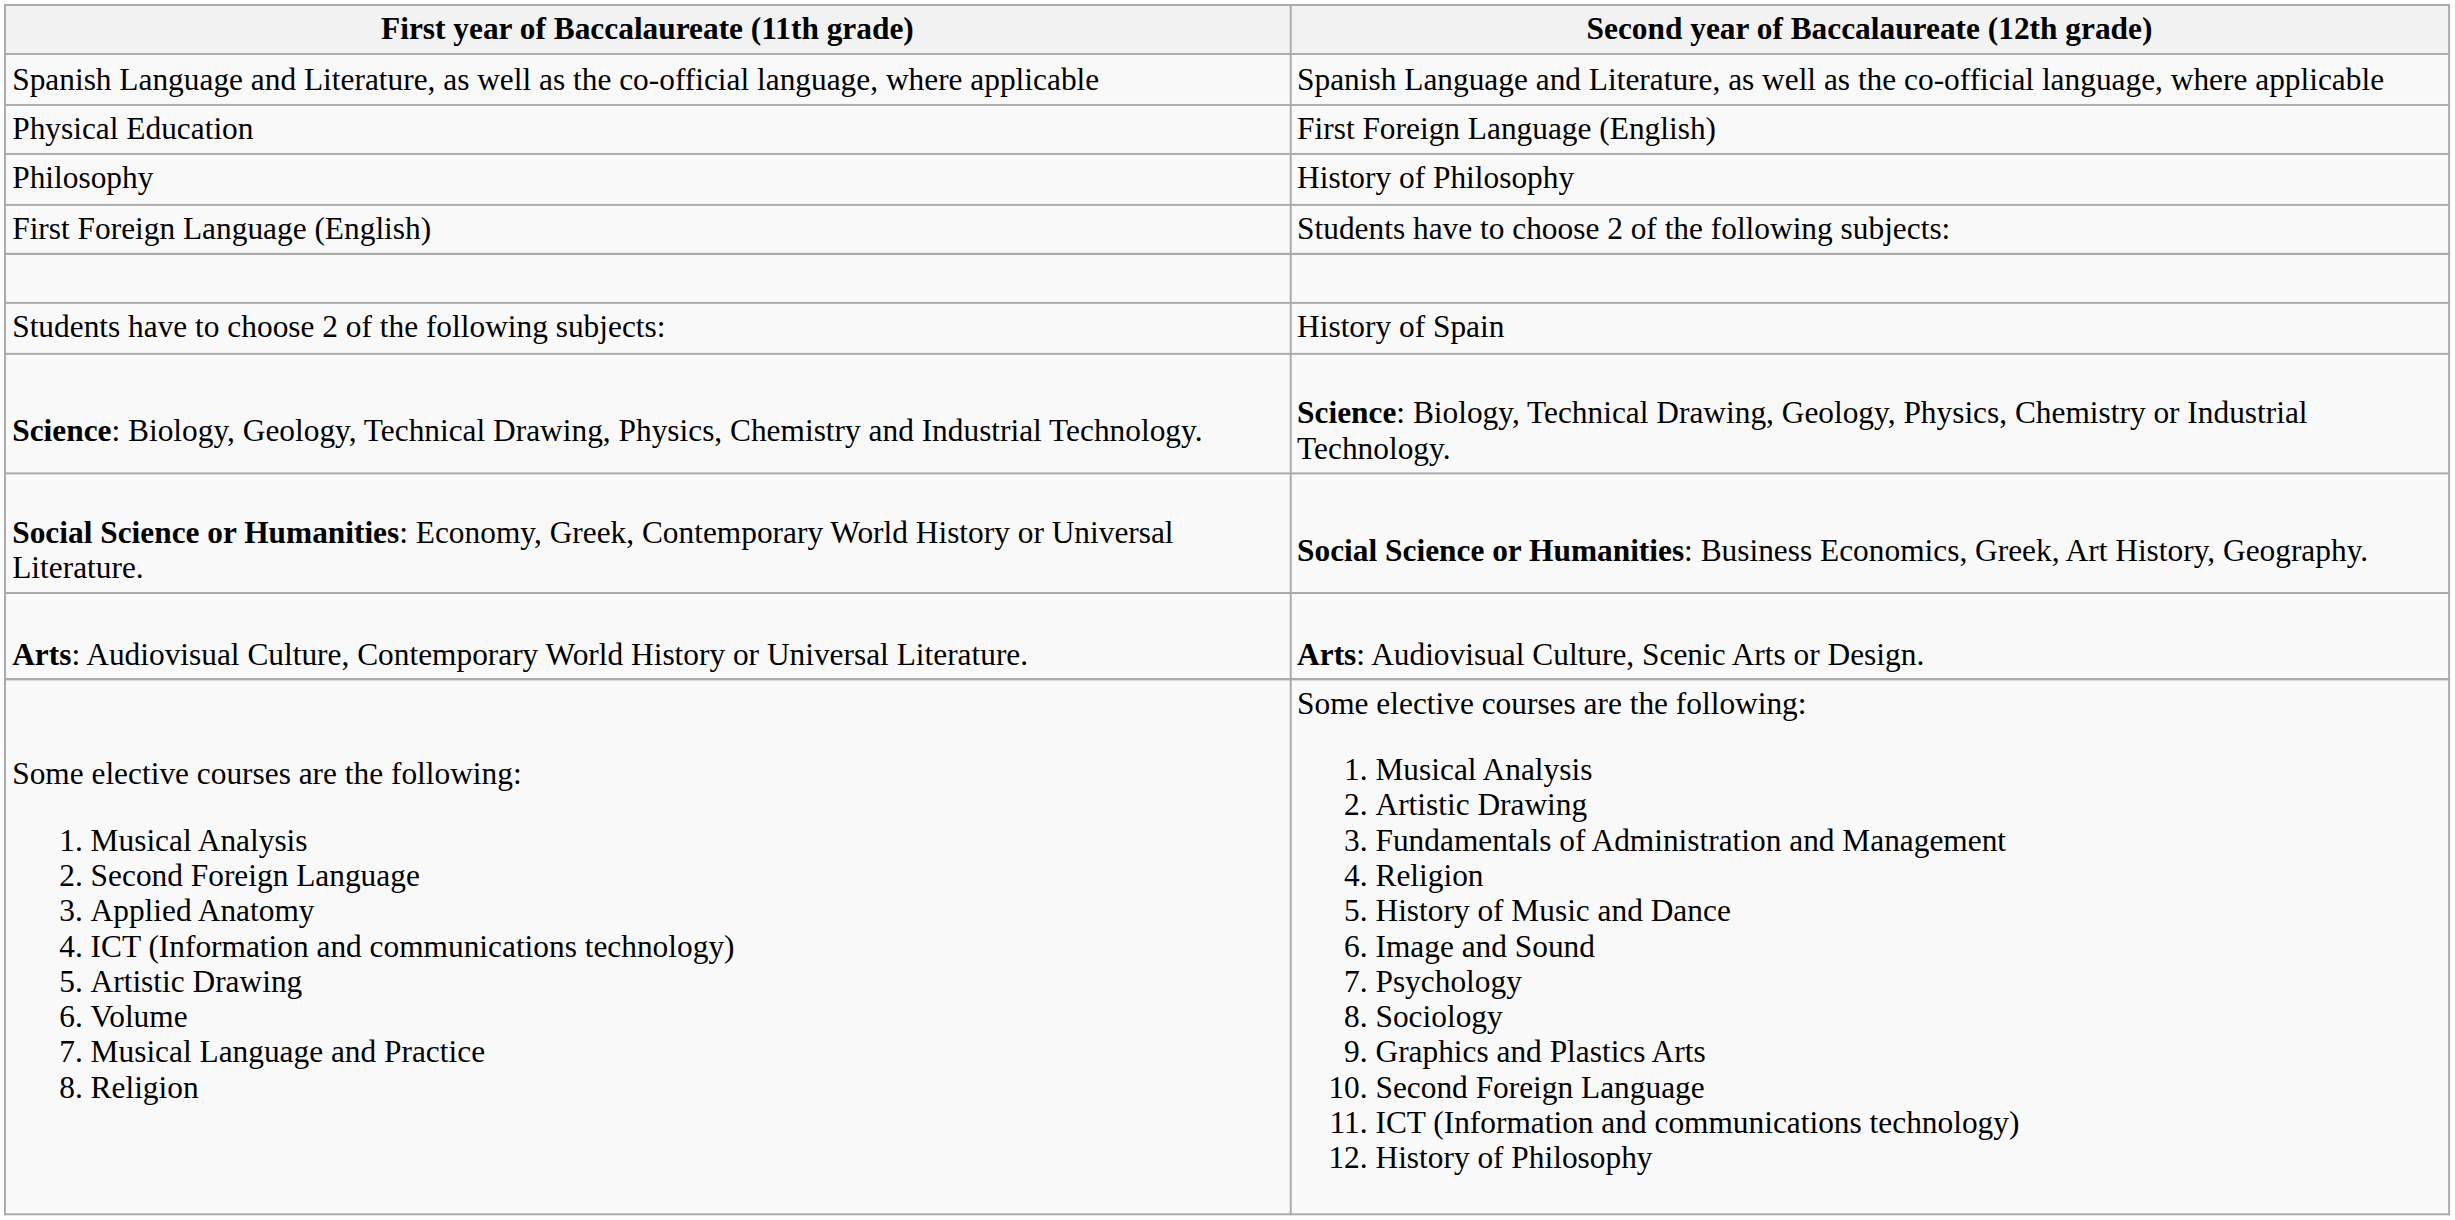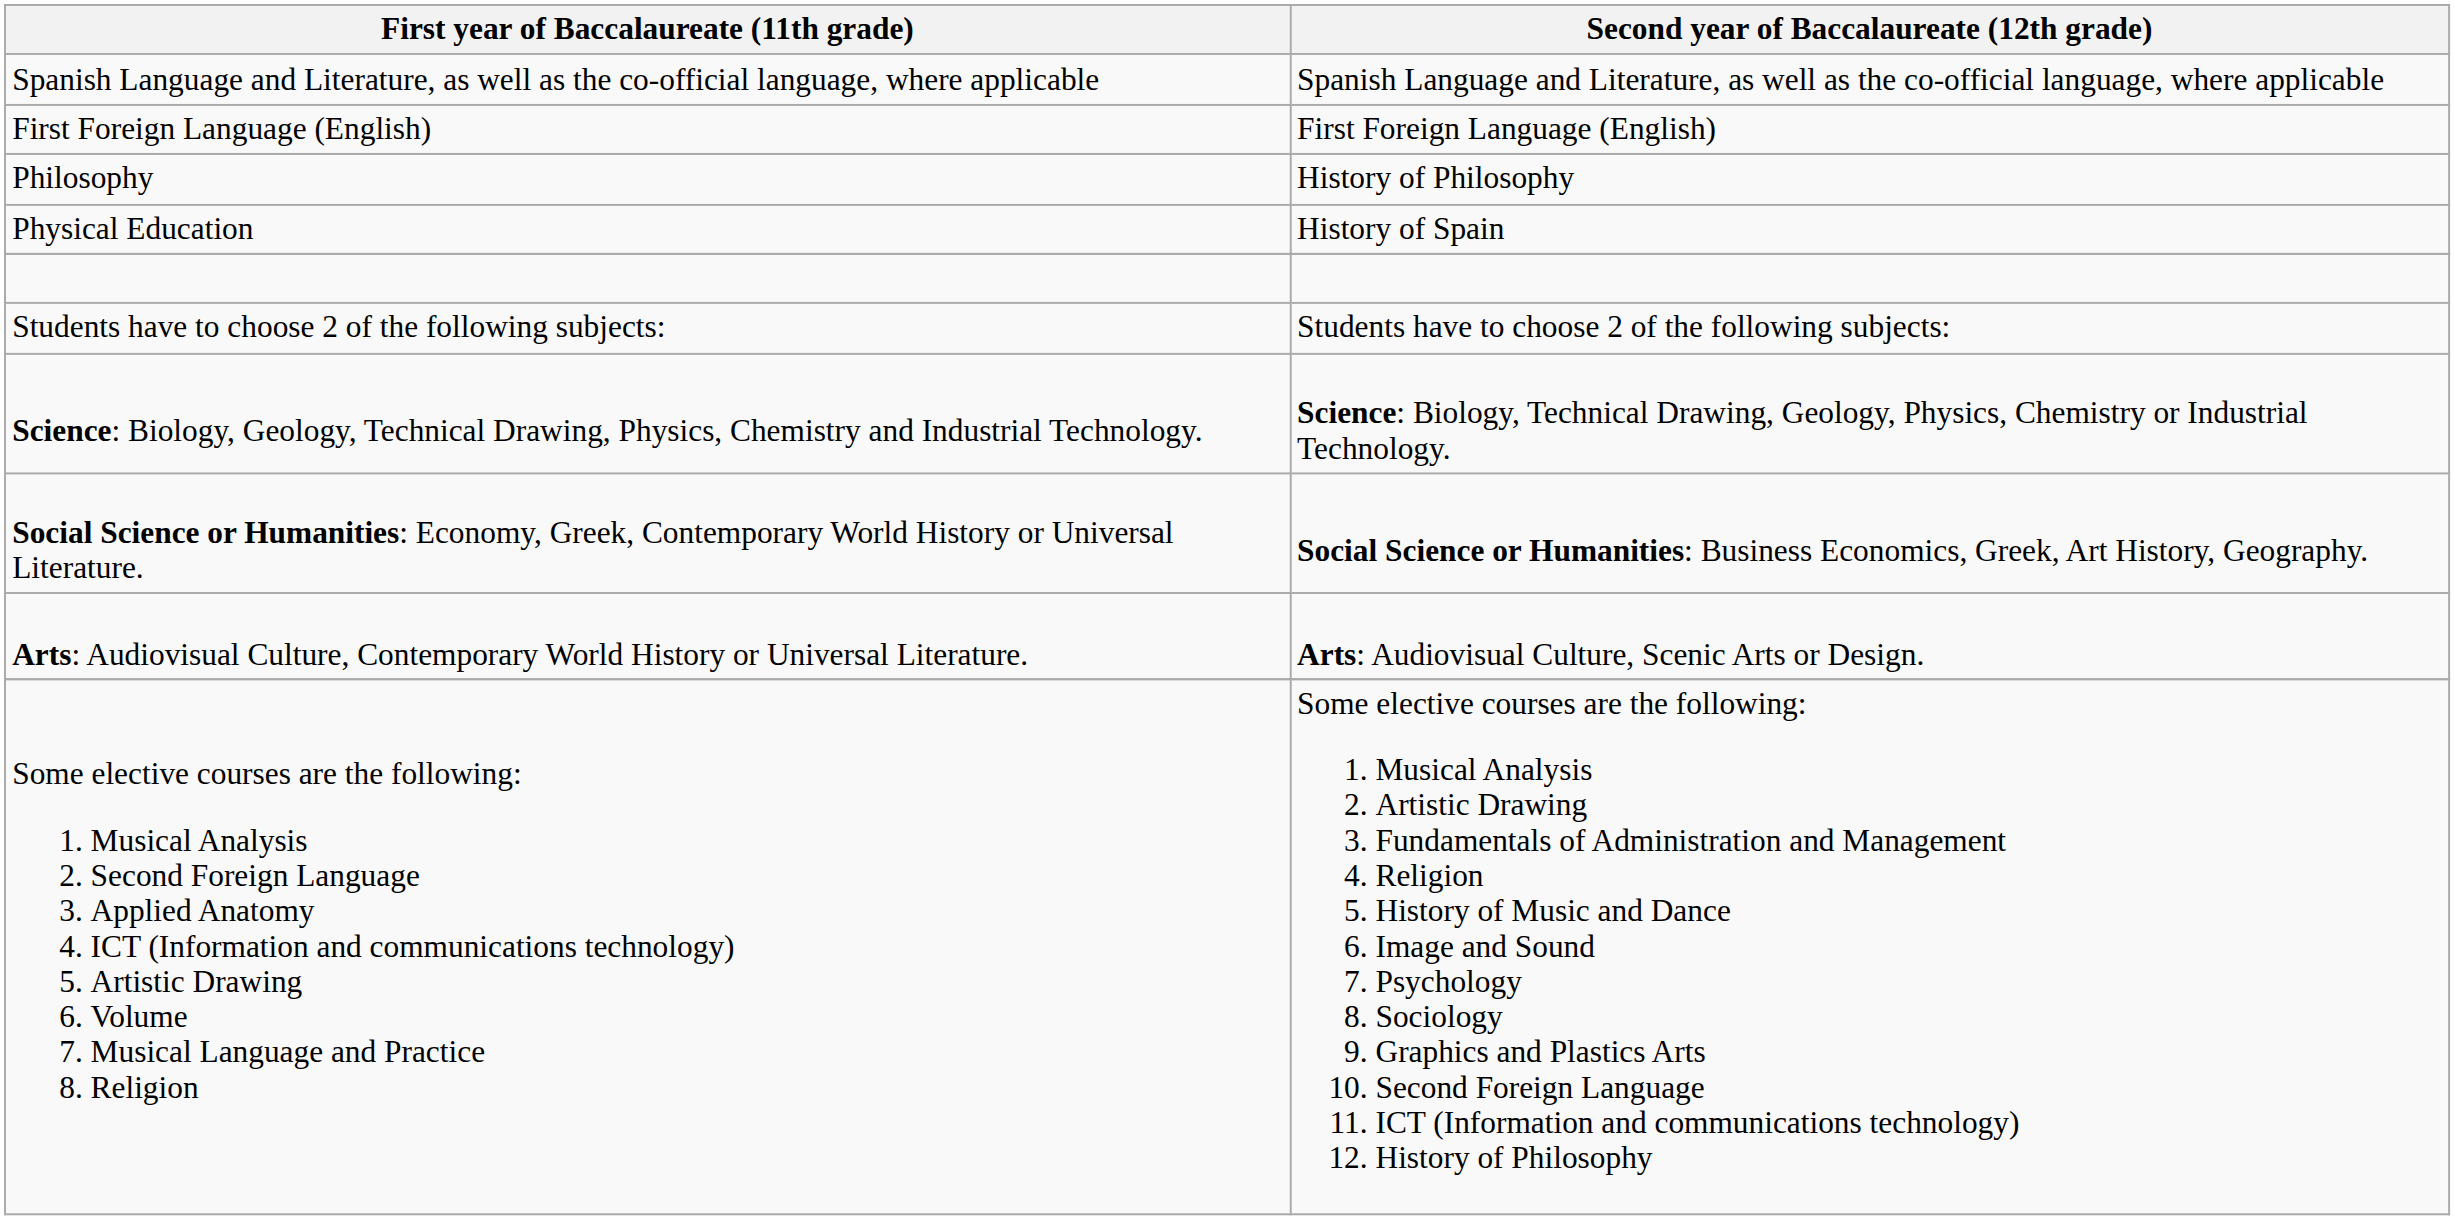row 3 | First year of Baccalaureate (11th grade): Physical Education -> First Foreign Language (English)
row 5 | First year of Baccalaureate (11th grade): First Foreign Language (English) -> Physical Education
row 5 | Second year of Baccalaureate (12th grade): Students have to choose 2 of the following subjects: -> History of Spain
row 7 | Second year of Baccalaureate (12th grade): History of Spain -> Students have to choose 2 of the following subjects:
